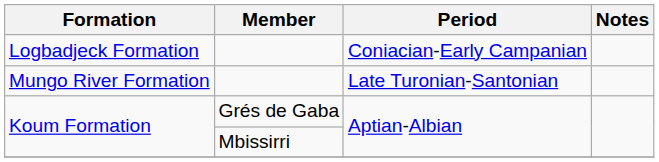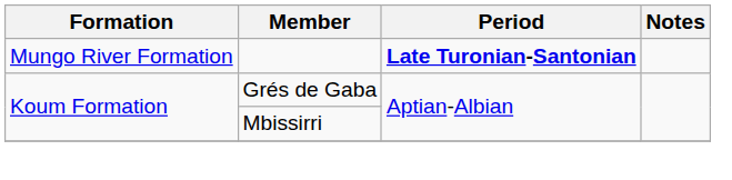- row: Logbadjeck Formation | Coniacian-Early Campanian
Mungo River Formation | Period: normal -> bold
